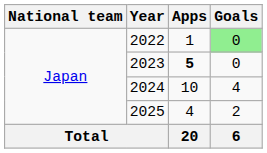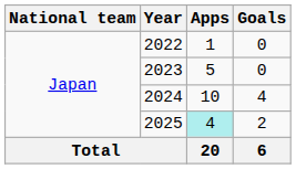2022 | Goals: lightgreen background -> no background
2023 | Apps: bold -> normal
2025 | Apps: no background -> paleturquoise background
